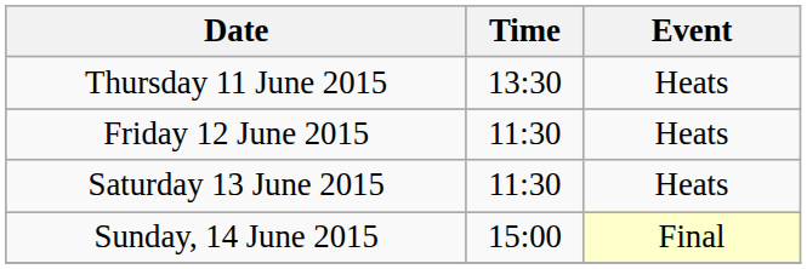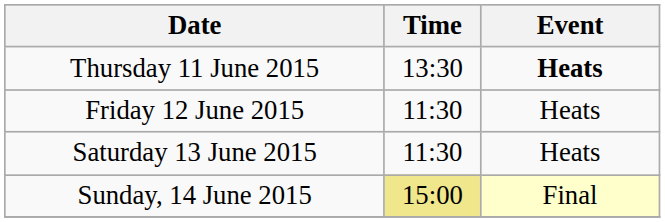Thursday 11 June 2015 | Event: normal -> bold
Sunday, 14 June 2015 | Time: no background -> khaki background
